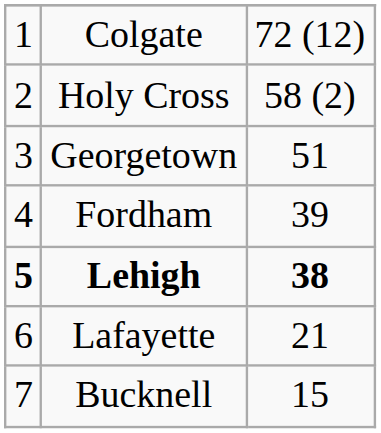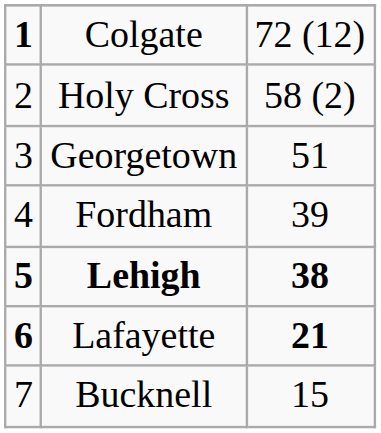Colgate | column 1: normal -> bold
Lafayette | column 1: normal -> bold
Lafayette | column 3: normal -> bold
